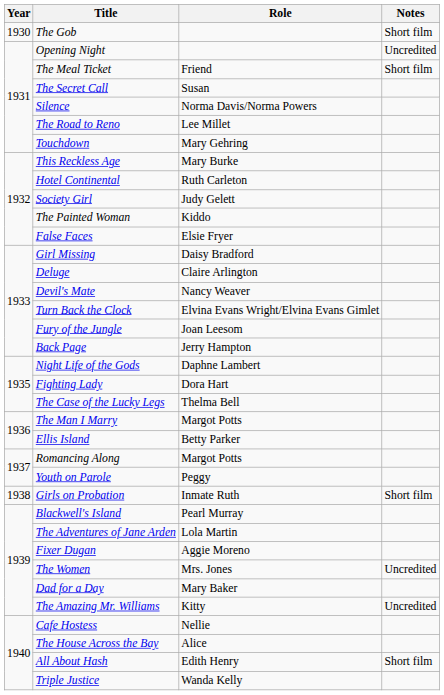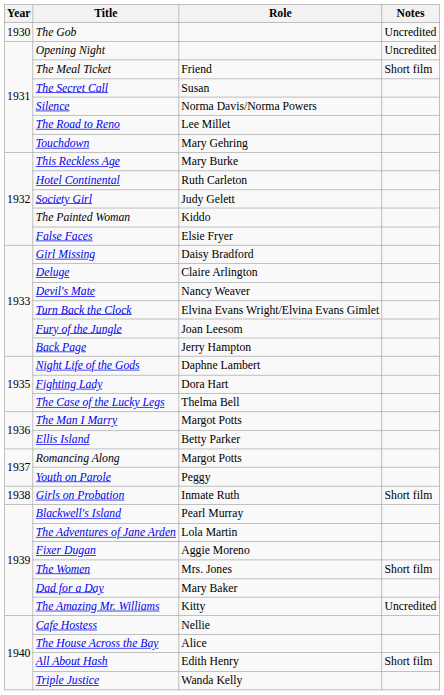The Gob | Notes: Short film -> Uncredited
The Women | Notes: Uncredited -> Short film
